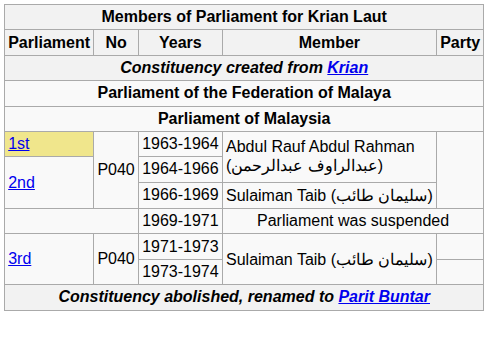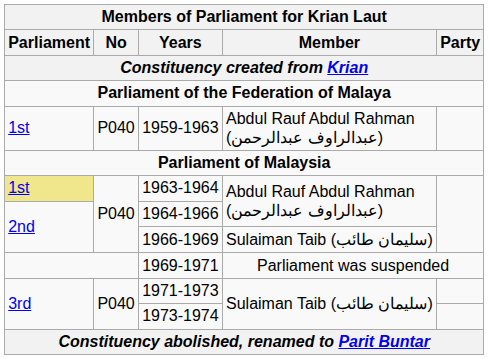+ row: 1st | P040 | 1959-1963 | Abdul Rauf Abdul Rahman (عبدالراوف عبدالرحمن)
